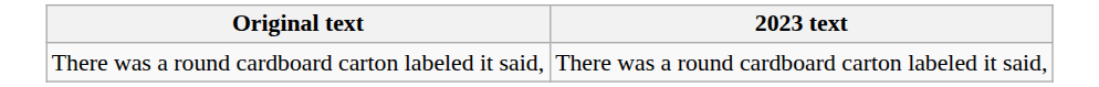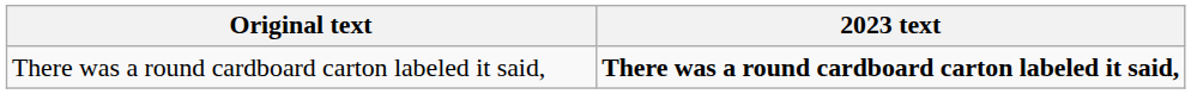row 2 | 2023 text: normal -> bold
